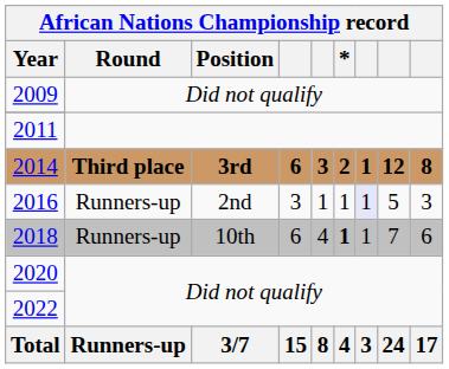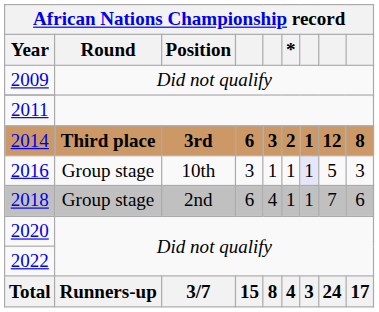2016 | Round: Runners-up -> Group stage
2016 | Position: 2nd -> 10th
2018 | Round: Runners-up -> Group stage
2018 | Position: 10th -> 2nd
2018 | *: bold -> normal
